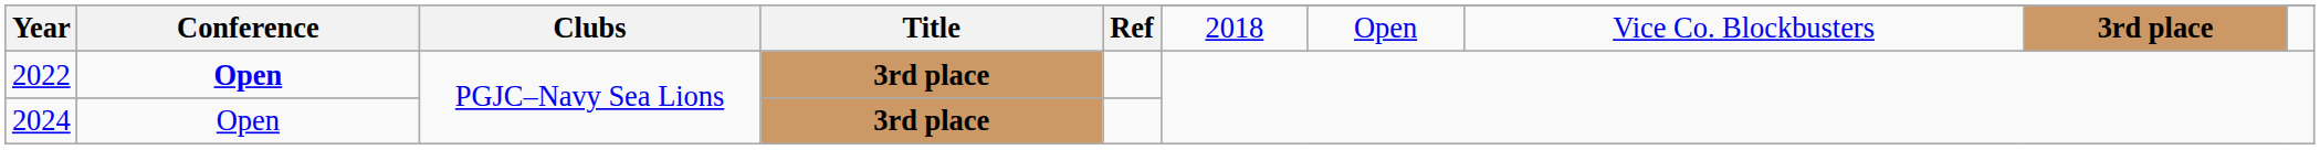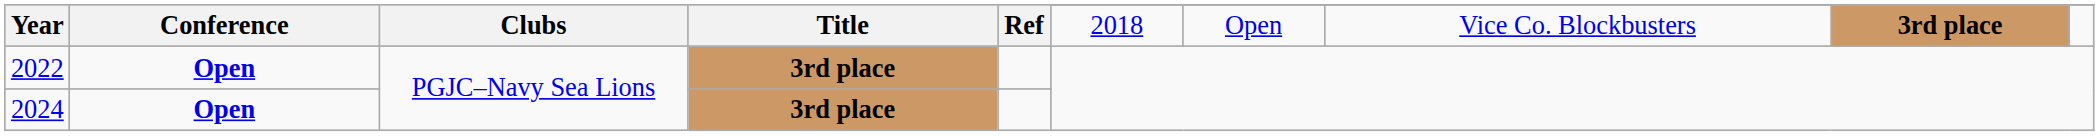2024 | Conference: normal -> bold
